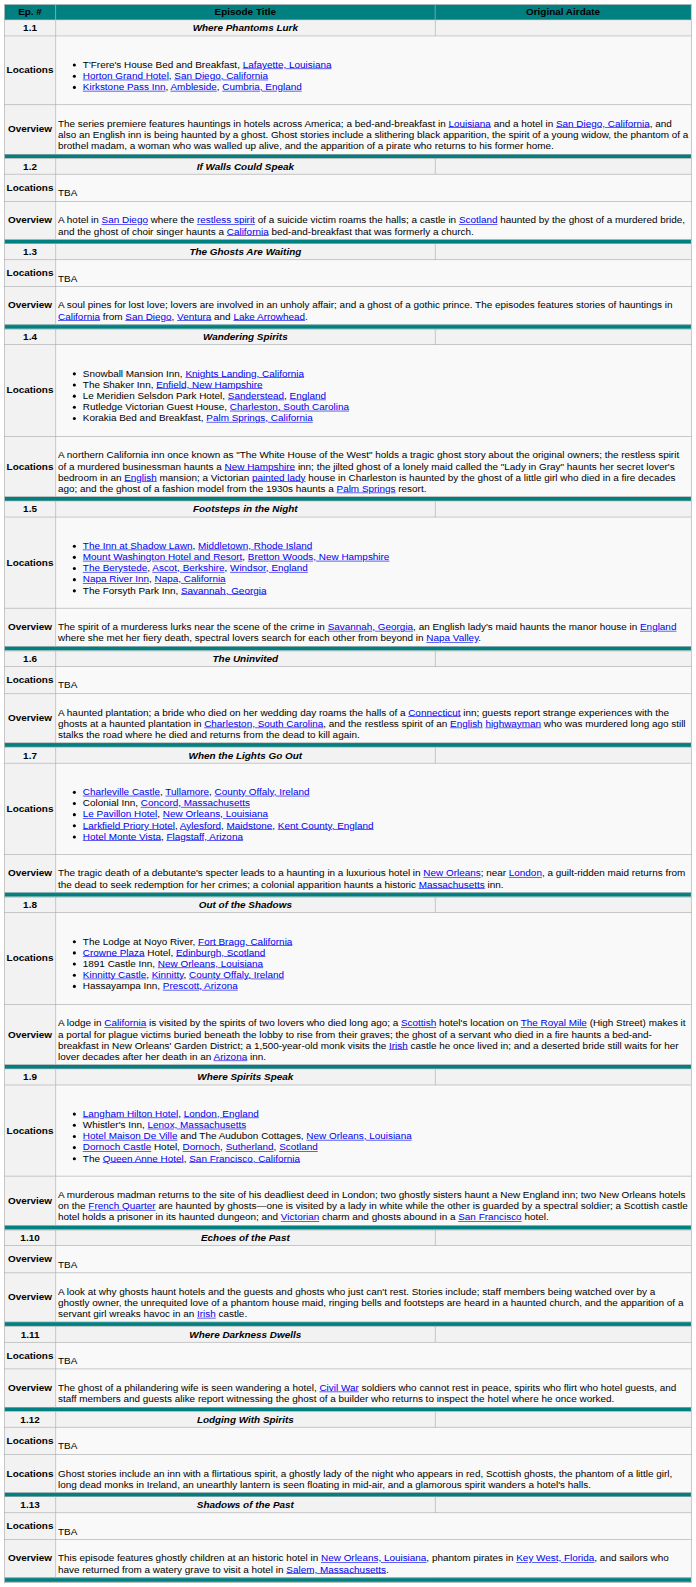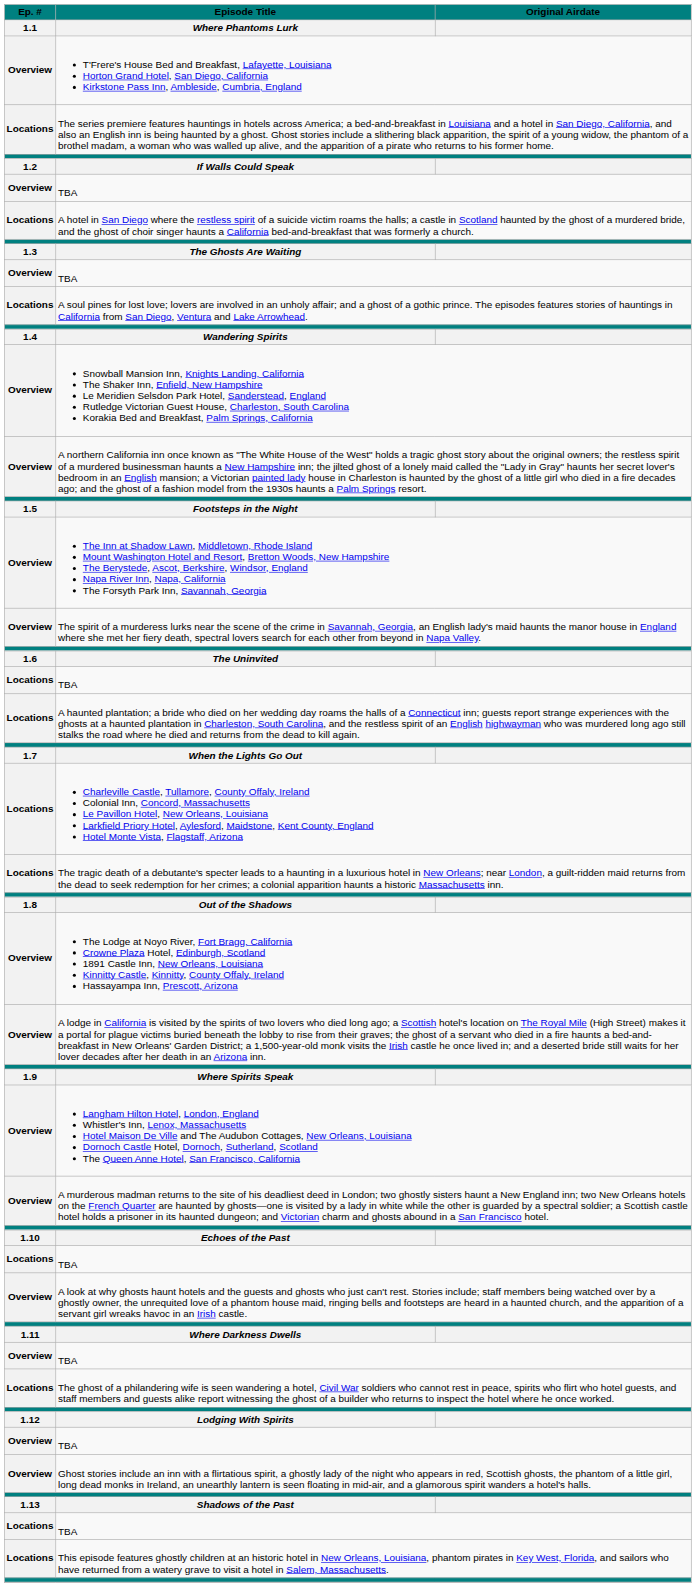row 3 | Ep. # / 1.1: Locations -> Overview
row 4 | Ep. # / 1.1: Overview -> Locations
row 7 | Ep. # / 1.1: Locations -> Overview
row 8 | Ep. # / 1.1: Overview -> Locations
row 11 | Ep. # / 1.1: Locations -> Overview
row 12 | Ep. # / 1.1: Overview -> Locations
row 15 | Ep. # / 1.1: Locations -> Overview
row 16 | Ep. # / 1.1: Locations -> Overview
row 19 | Ep. # / 1.1: Locations -> Overview
row 24 | Ep. # / 1.1: Overview -> Locations
row 28 | Ep. # / 1.1: Overview -> Locations
row 31 | Ep. # / 1.1: Locations -> Overview
row 35 | Ep. # / 1.1: Locations -> Overview
row 39 | Ep. # / 1.1: Overview -> Locations
row 43 | Ep. # / 1.1: Locations -> Overview
row 44 | Ep. # / 1.1: Overview -> Locations
row 47 | Ep. # / 1.1: Locations -> Overview
row 48 | Ep. # / 1.1: Locations -> Overview
row 52 | Ep. # / 1.1: Overview -> Locations
